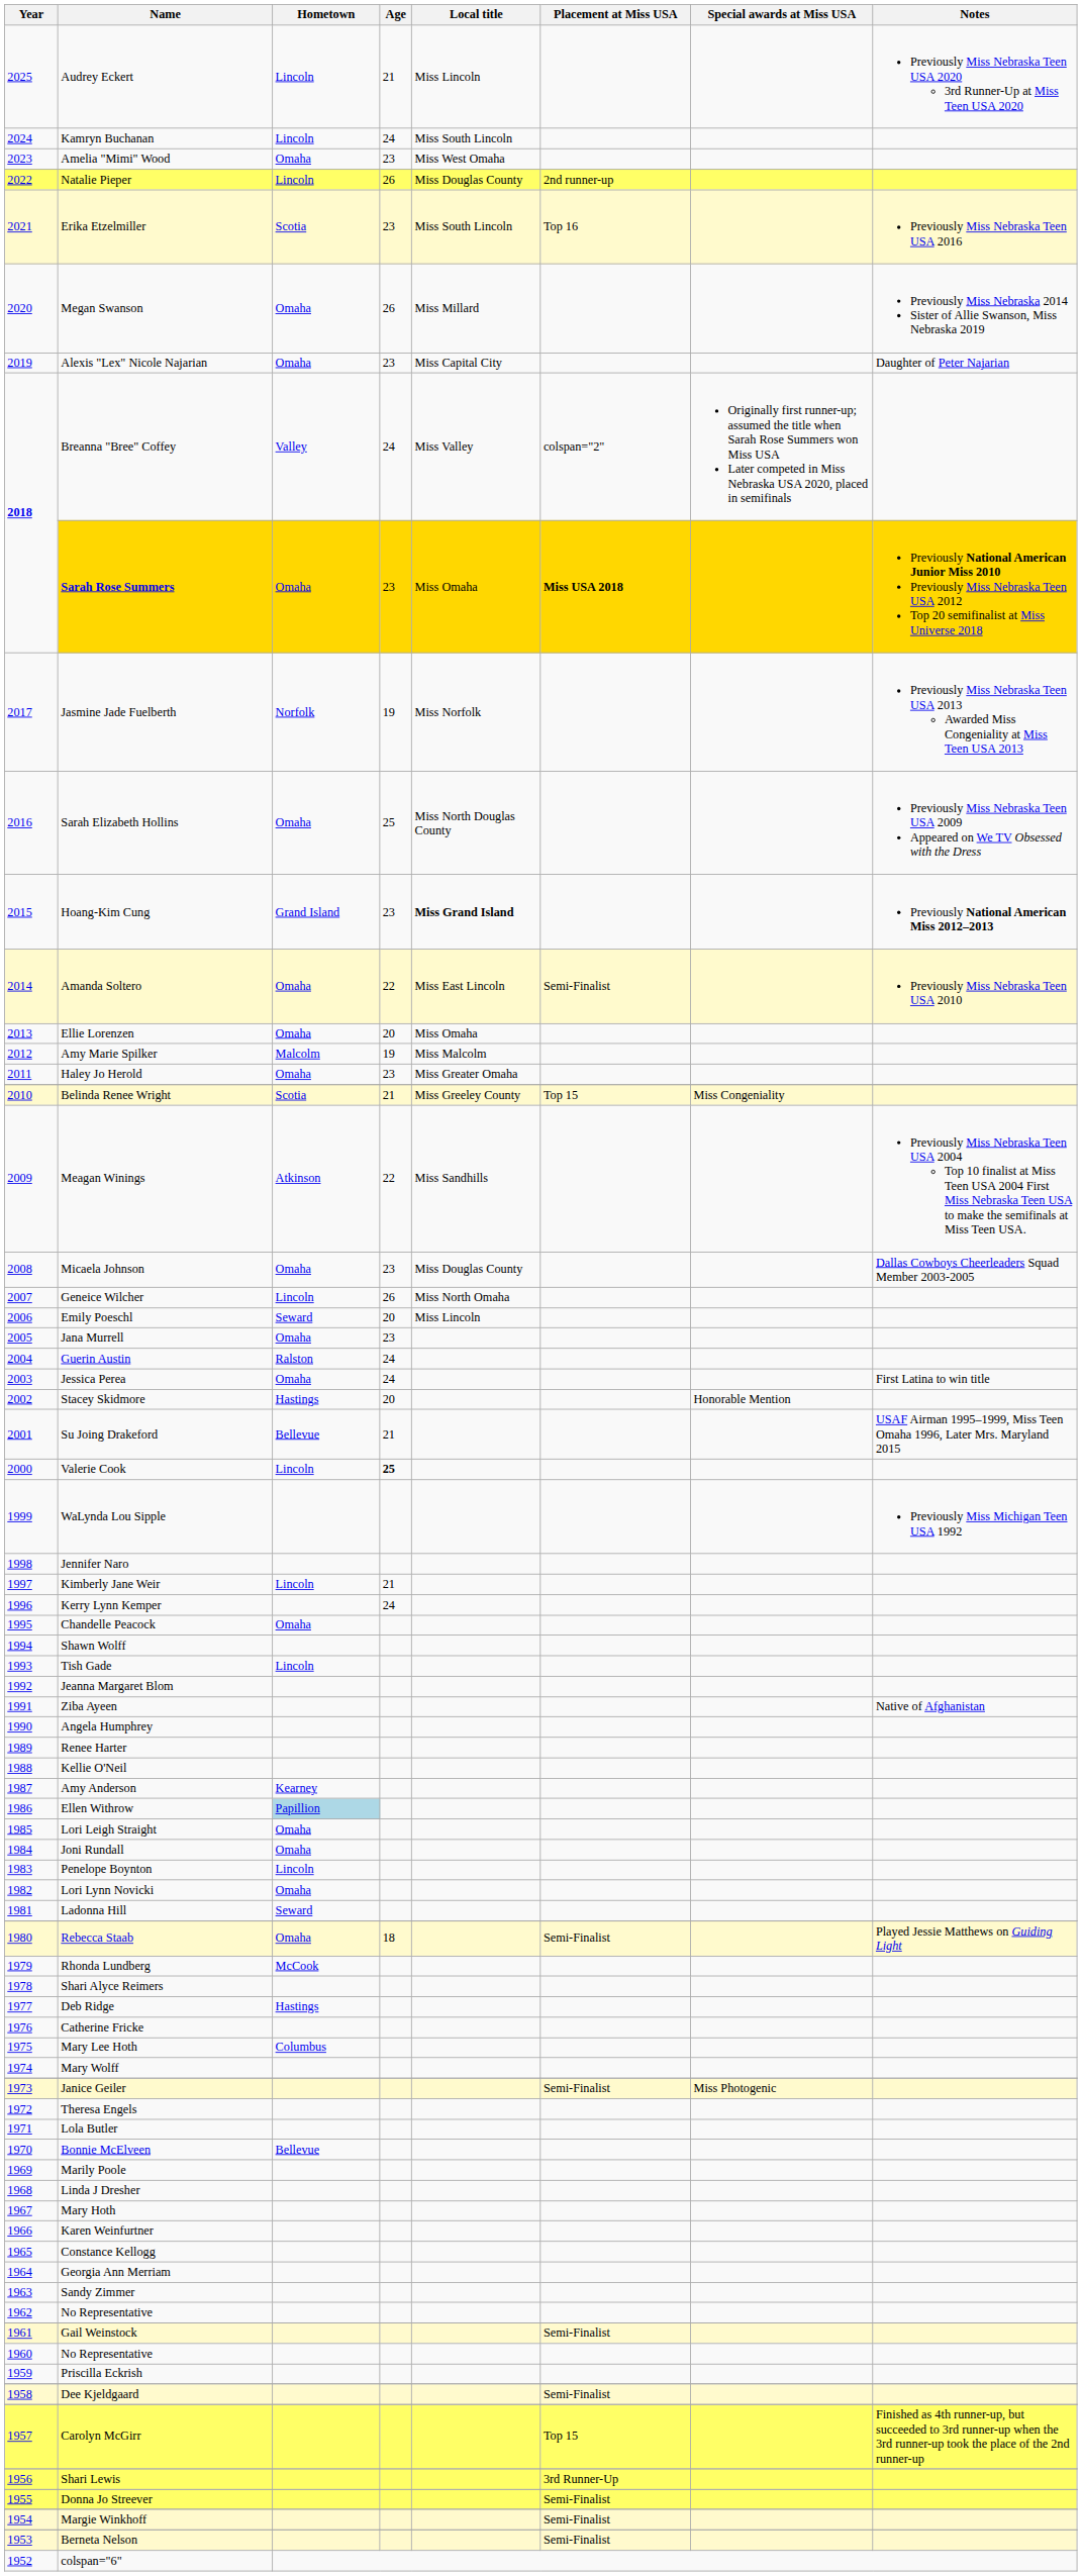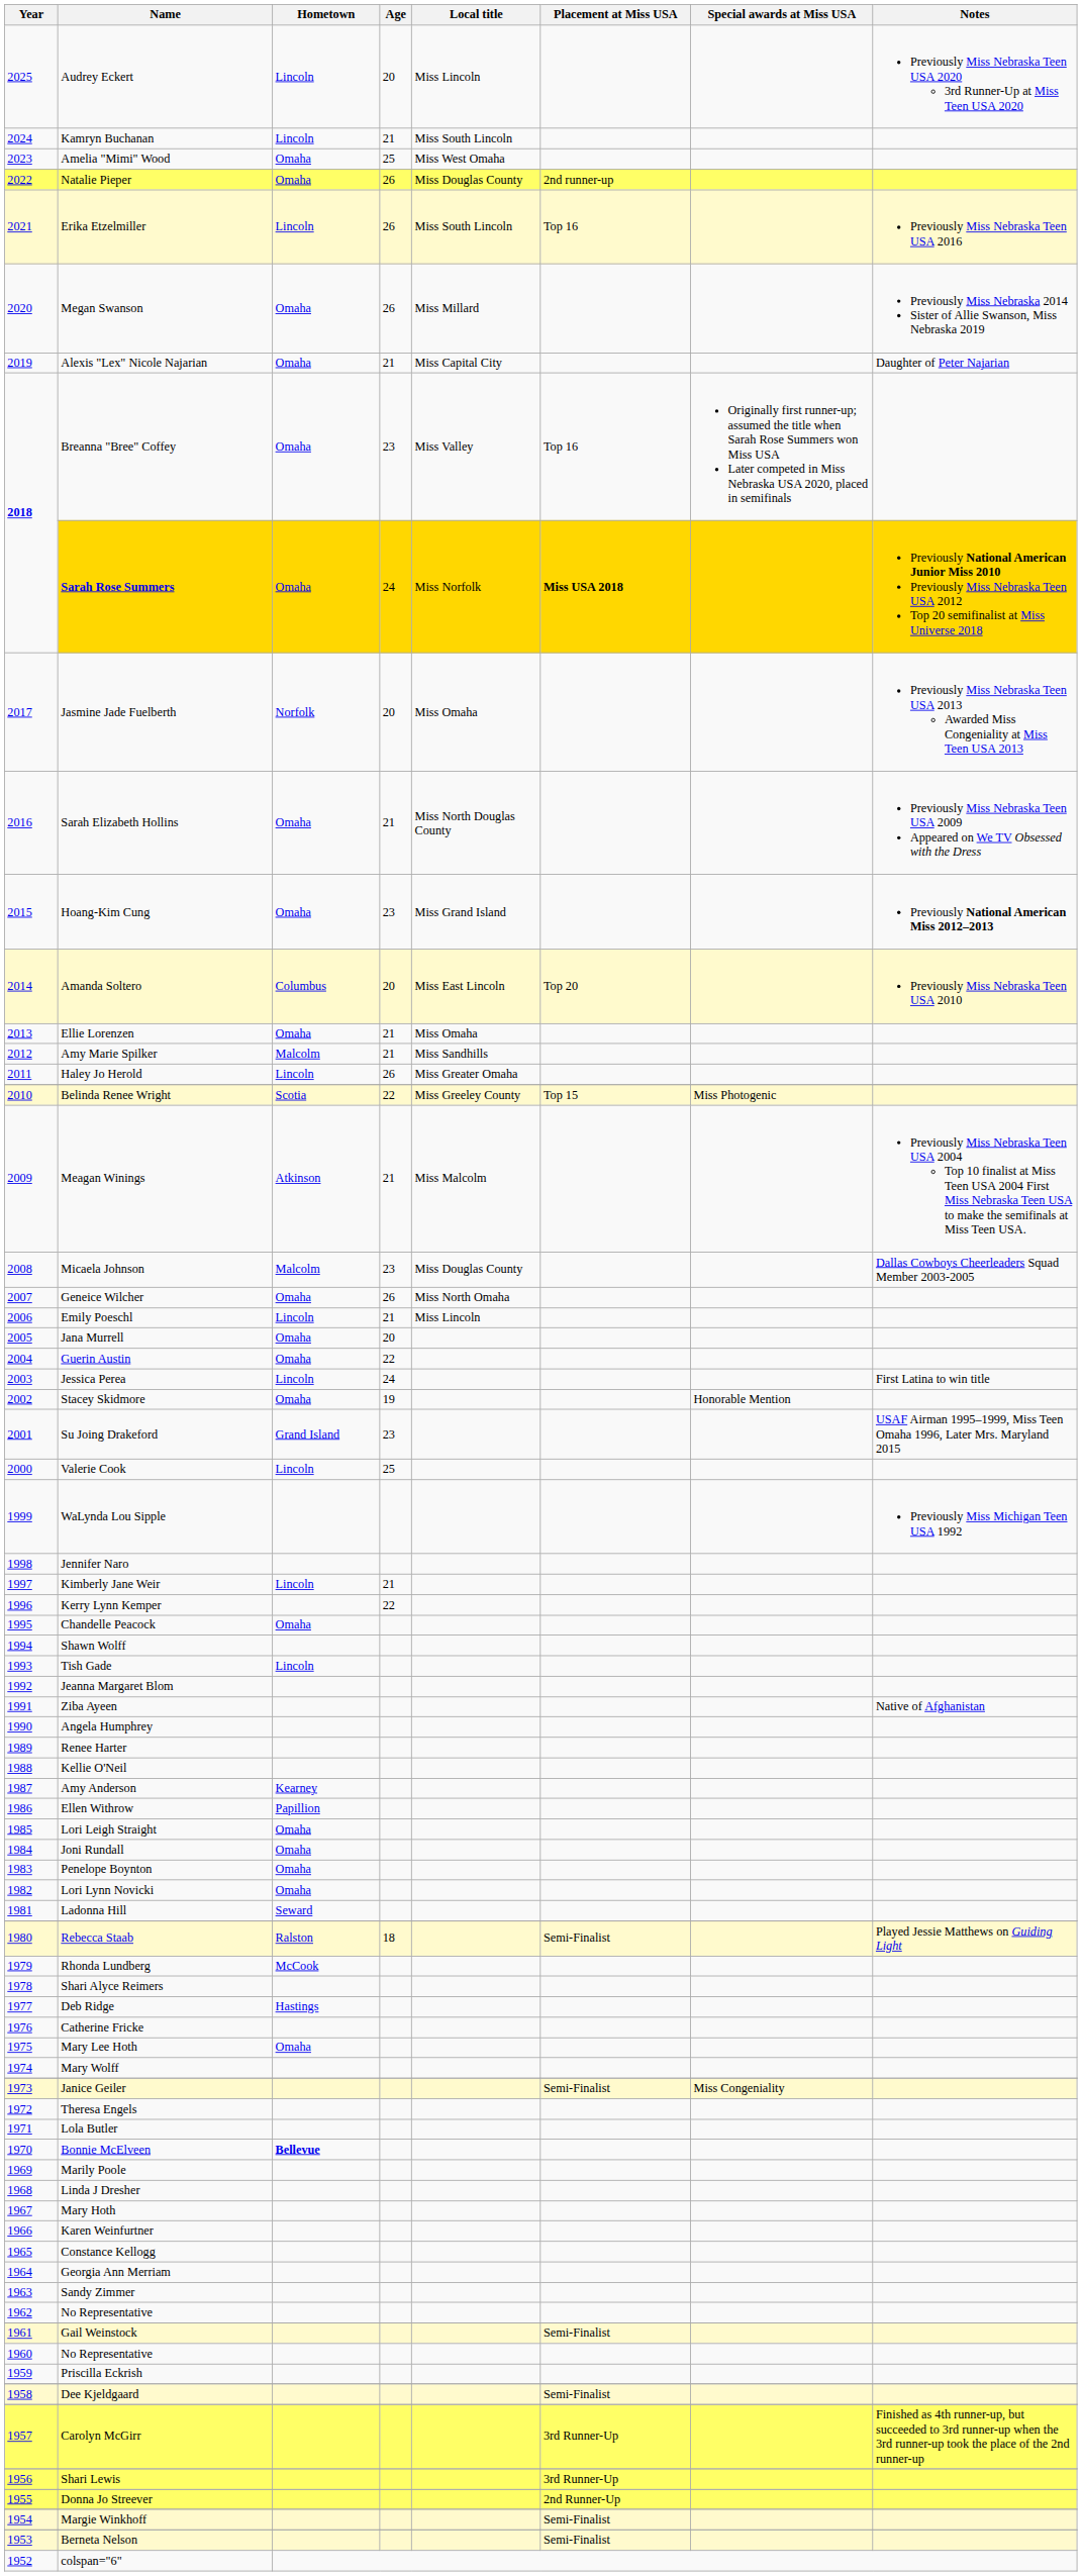Audrey Eckert | Age: 21 -> 20
Kamryn Buchanan | Age: 24 -> 21
Amelia "Mimi" Wood | Age: 23 -> 25
Natalie Pieper | Hometown: Lincoln -> Omaha
Erika Etzelmiller | Hometown: Scotia -> Lincoln
Erika Etzelmiller | Age: 23 -> 26
Alexis "Lex" Nicole Najarian | Age: 23 -> 21
Breanna "Bree" Coffey | Hometown: Valley -> Omaha
Breanna "Bree" Coffey | Age: 24 -> 23
Breanna "Bree" Coffey | Placement at Miss USA: colspan="2" -> Top 16
Sarah Rose Summers | Age: 23 -> 24
Sarah Rose Summers | Local title: Miss Omaha -> Miss Norfolk
Jasmine Jade Fuelberth | Age: 19 -> 20
Jasmine Jade Fuelberth | Local title: Miss Norfolk -> Miss Omaha
Sarah Elizabeth Hollins | Age: 25 -> 21
Hoang-Kim Cung | Hometown: Grand Island -> Omaha
Hoang-Kim Cung | Local title: bold -> normal
Amanda Soltero | Hometown: Omaha -> Columbus
Amanda Soltero | Age: 22 -> 20
Amanda Soltero | Placement at Miss USA: Semi-Finalist -> Top 20
Ellie Lorenzen | Age: 20 -> 21
Amy Marie Spilker | Age: 19 -> 21
Amy Marie Spilker | Local title: Miss Malcolm -> Miss Sandhills
Haley Jo Herold | Hometown: Omaha -> Lincoln
Haley Jo Herold | Age: 23 -> 26
Belinda Renee Wright | Age: 21 -> 22
Belinda Renee Wright | Special awards at Miss USA: Miss Congeniality -> Miss Photogenic
Meagan Winings | Age: 22 -> 21
Meagan Winings | Local title: Miss Sandhills -> Miss Malcolm
Micaela Johnson | Hometown: Omaha -> Malcolm
Geneice Wilcher | Hometown: Lincoln -> Omaha
Emily Poeschl | Hometown: Seward -> Lincoln
Emily Poeschl | Age: 20 -> 21
Jana Murrell | Age: 23 -> 20
Guerin Austin | Hometown: Ralston -> Omaha
Guerin Austin | Age: 24 -> 22
Jessica Perea | Hometown: Omaha -> Lincoln
Stacey Skidmore | Hometown: Hastings -> Omaha
Stacey Skidmore | Age: 20 -> 19
Su Joing Drakeford | Hometown: Bellevue -> Grand Island
Su Joing Drakeford | Age: 21 -> 23
Valerie Cook | Age: bold -> normal
Kerry Lynn Kemper | Age: 24 -> 22
Ellen Withrow | Hometown: lightblue background -> no background
Penelope Boynton | Hometown: Lincoln -> Omaha
Rebecca Staab | Hometown: Omaha -> Ralston
Mary Lee Hoth | Hometown: Columbus -> Omaha
Janice Geiler | Special awards at Miss USA: Miss Photogenic -> Miss Congeniality
Bonnie McElveen | Hometown: normal -> bold
Carolyn McGirr | Placement at Miss USA: Top 15 -> 3rd Runner-Up
Donna Jo Streever | Placement at Miss USA: Semi-Finalist -> 2nd Runner-Up
